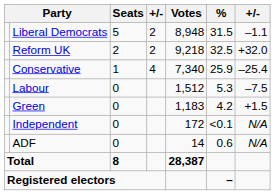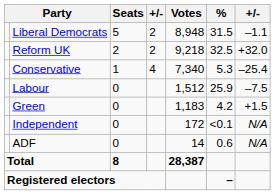Conservative | %: 25.9 -> 5.3
Labour | %: 5.3 -> 25.9
